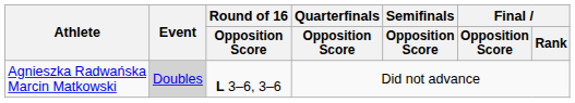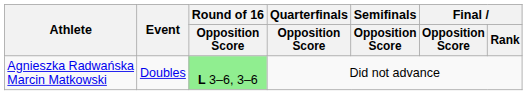Agnieszka Radwańska Marcin Matkowski | Event: lightgrey background -> no background
Agnieszka Radwańska Marcin Matkowski | Round of 16 / Opposition Score: no background -> lightgreen background
